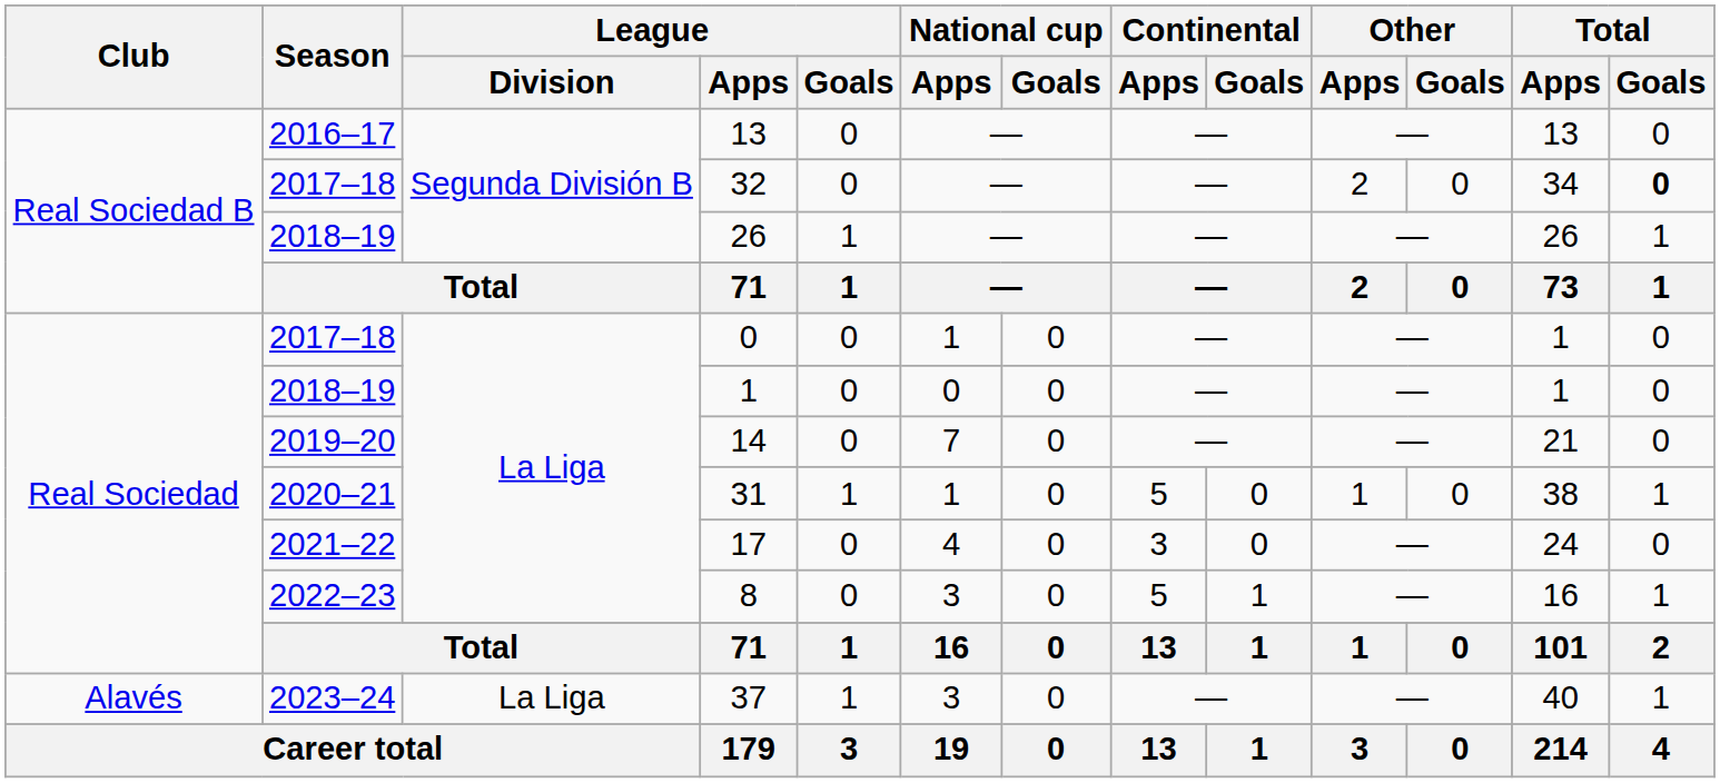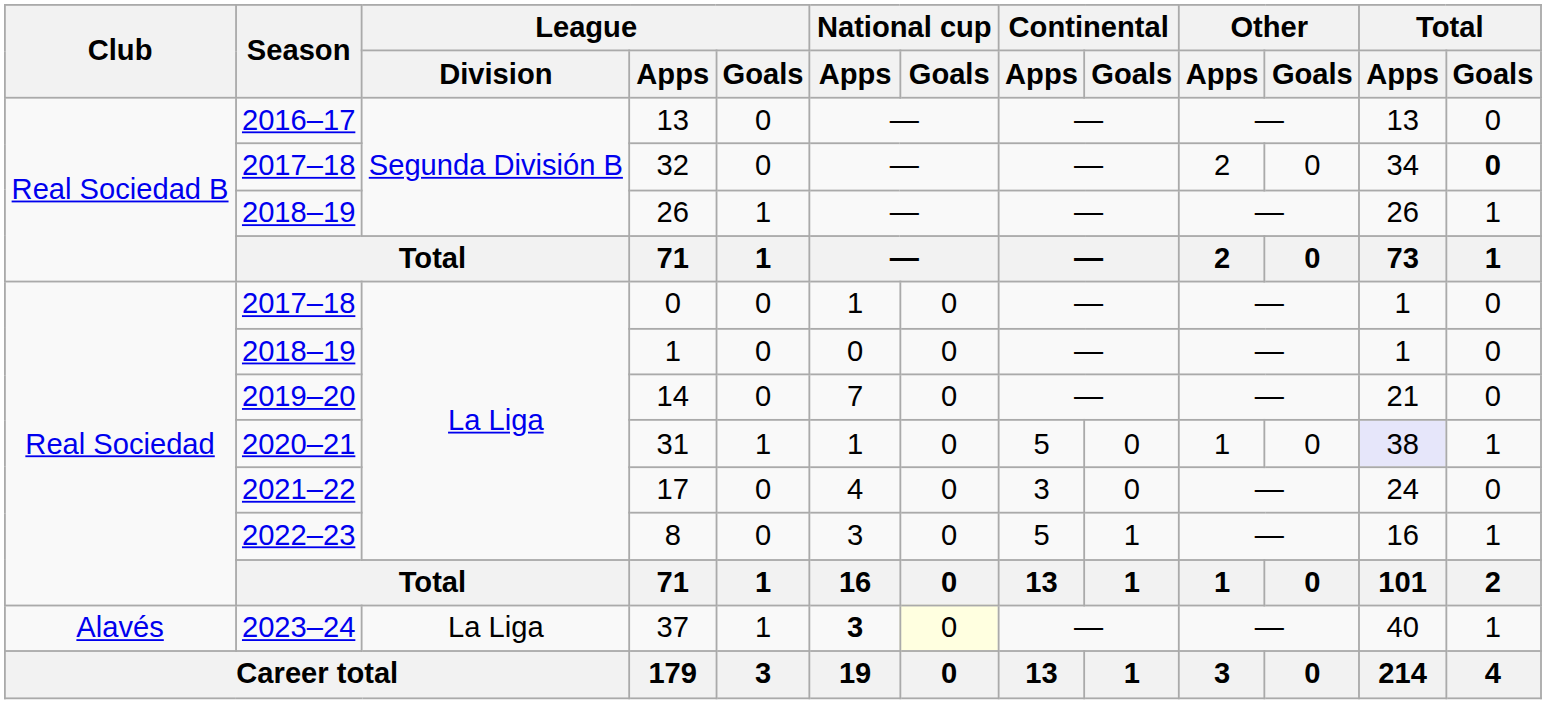31 | Total / Apps: no background -> lavender background
37 | National cup / Apps: normal -> bold
37 | National cup / Goals: no background -> lightyellow background
